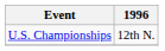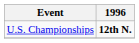U.S. Championships | 1996: normal -> bold
